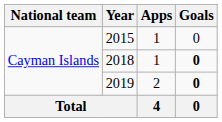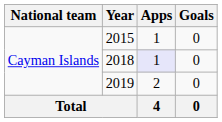2018 | Apps: no background -> lavender background
2018 | Goals: bold -> normal
2019 | Goals: bold -> normal
